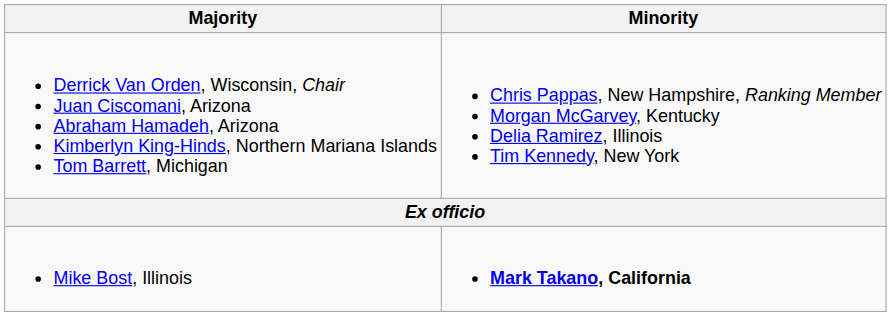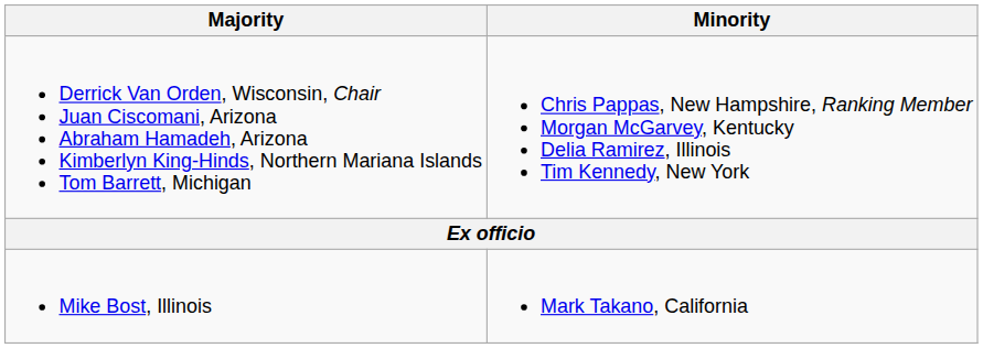Mike Bost, Illinois | Minority: bold -> normal
